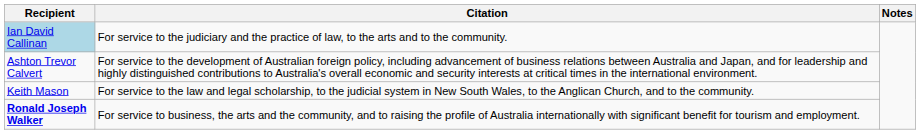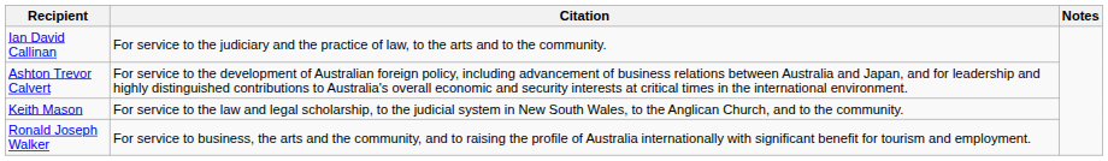Ian David Callinan | Recipient: lightblue background -> no background
Ronald Joseph Walker | Recipient: bold -> normal
